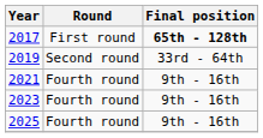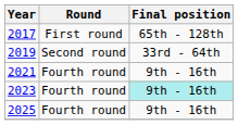2017 | Final position: bold -> normal
2023 | Final position: no background -> paleturquoise background
